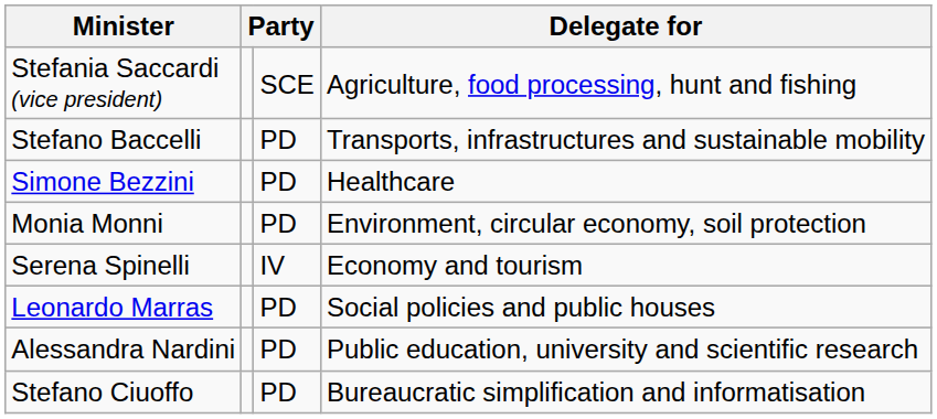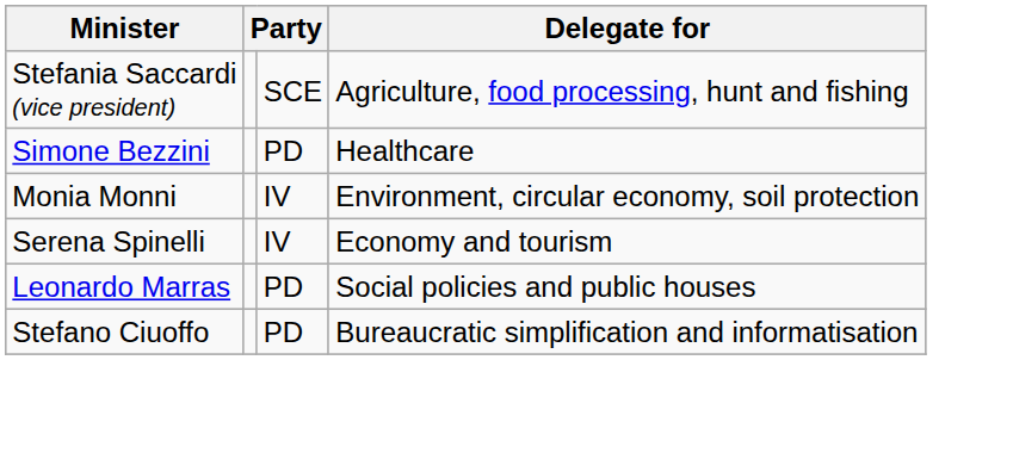- row: Stefano Baccelli | PD | Transports, infrastructures and sustainable mobility
Monia Monni | column 3: PD -> IV
- row: Alessandra Nardini | PD | Public education, university and scientific research
